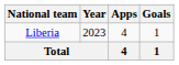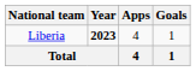Liberia | Year: normal -> bold
